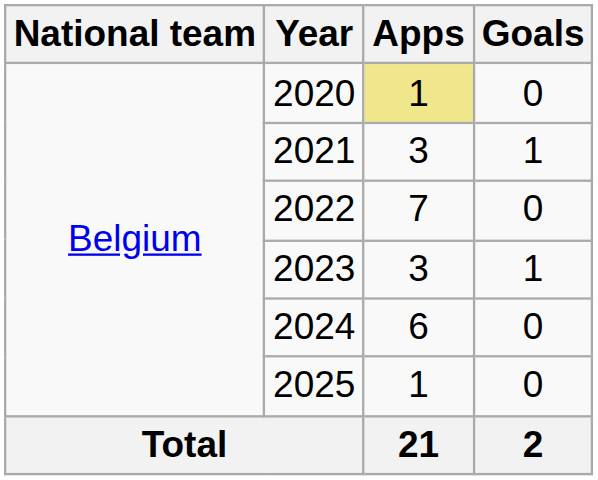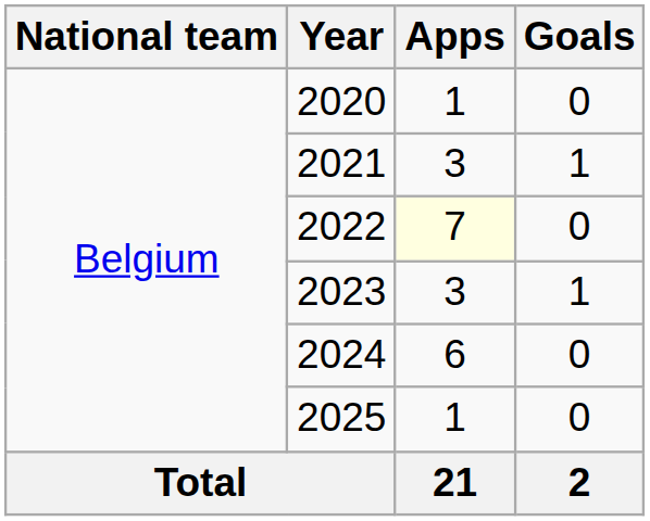2020 | Apps: khaki background -> no background
2022 | Apps: no background -> lightyellow background
